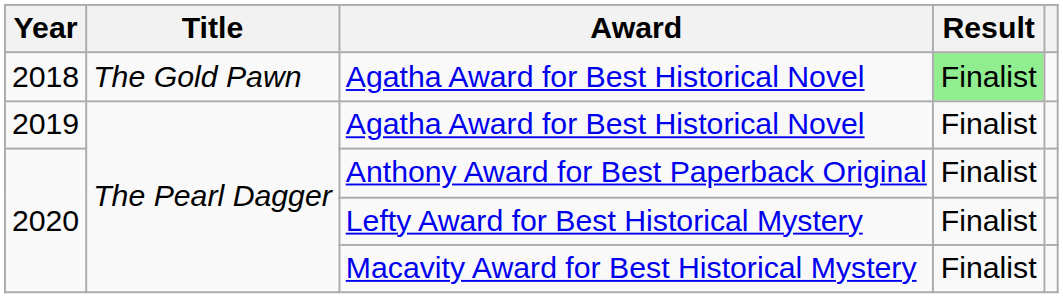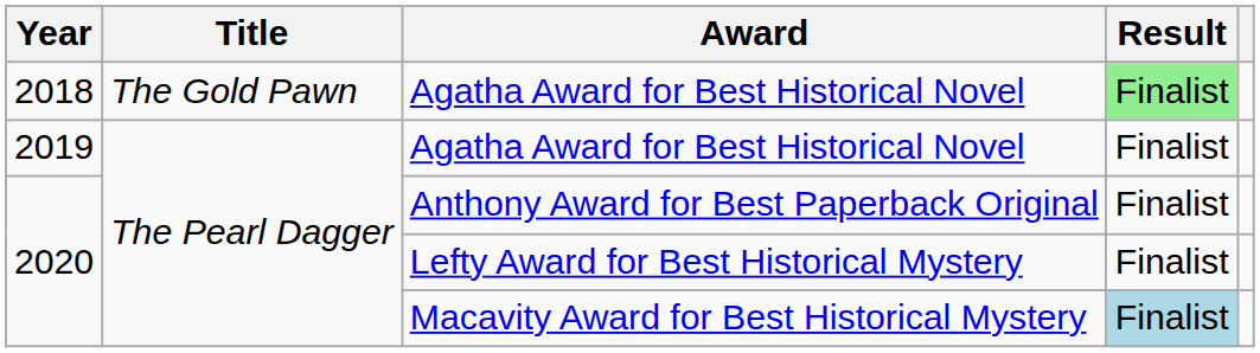Macavity Award for Best Historical Mystery | Result: no background -> lightblue background
